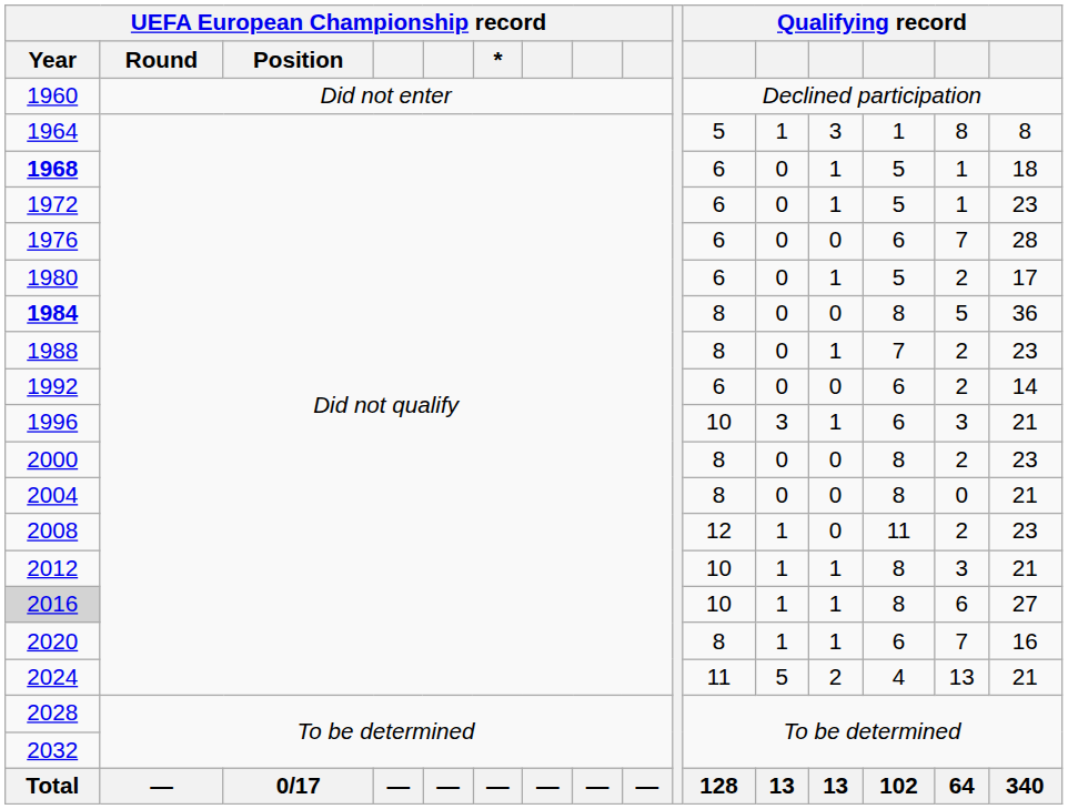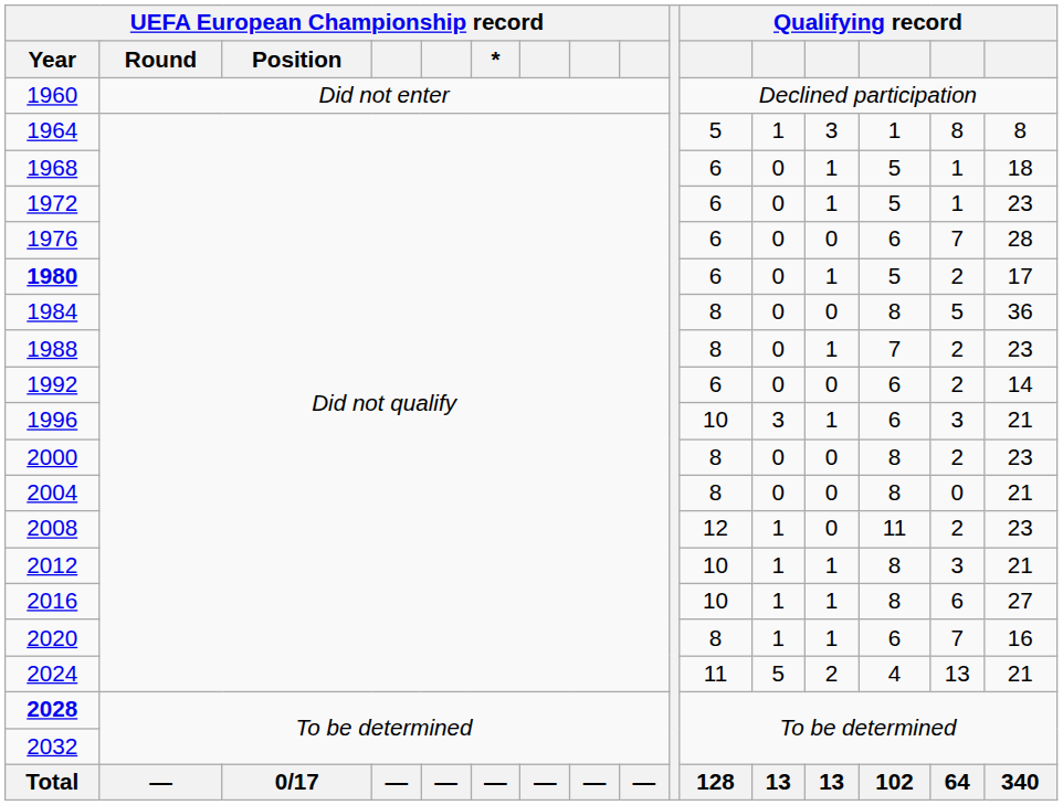1968 | UEFA European Championship record / Year: bold -> normal
1980 | UEFA European Championship record / Year: normal -> bold
1984 | UEFA European Championship record / Year: bold -> normal
2016 | UEFA European Championship record / Year: lightgrey background -> no background
2028 | UEFA European Championship record / Year: normal -> bold
